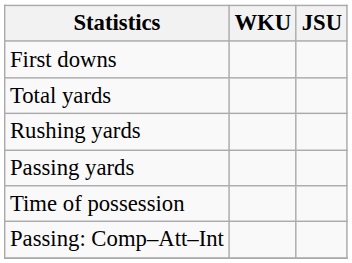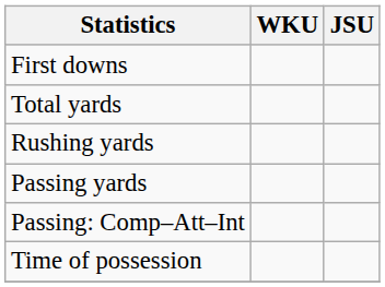rows swapped: Passing: Comp–Att–Int <-> Time of possession
